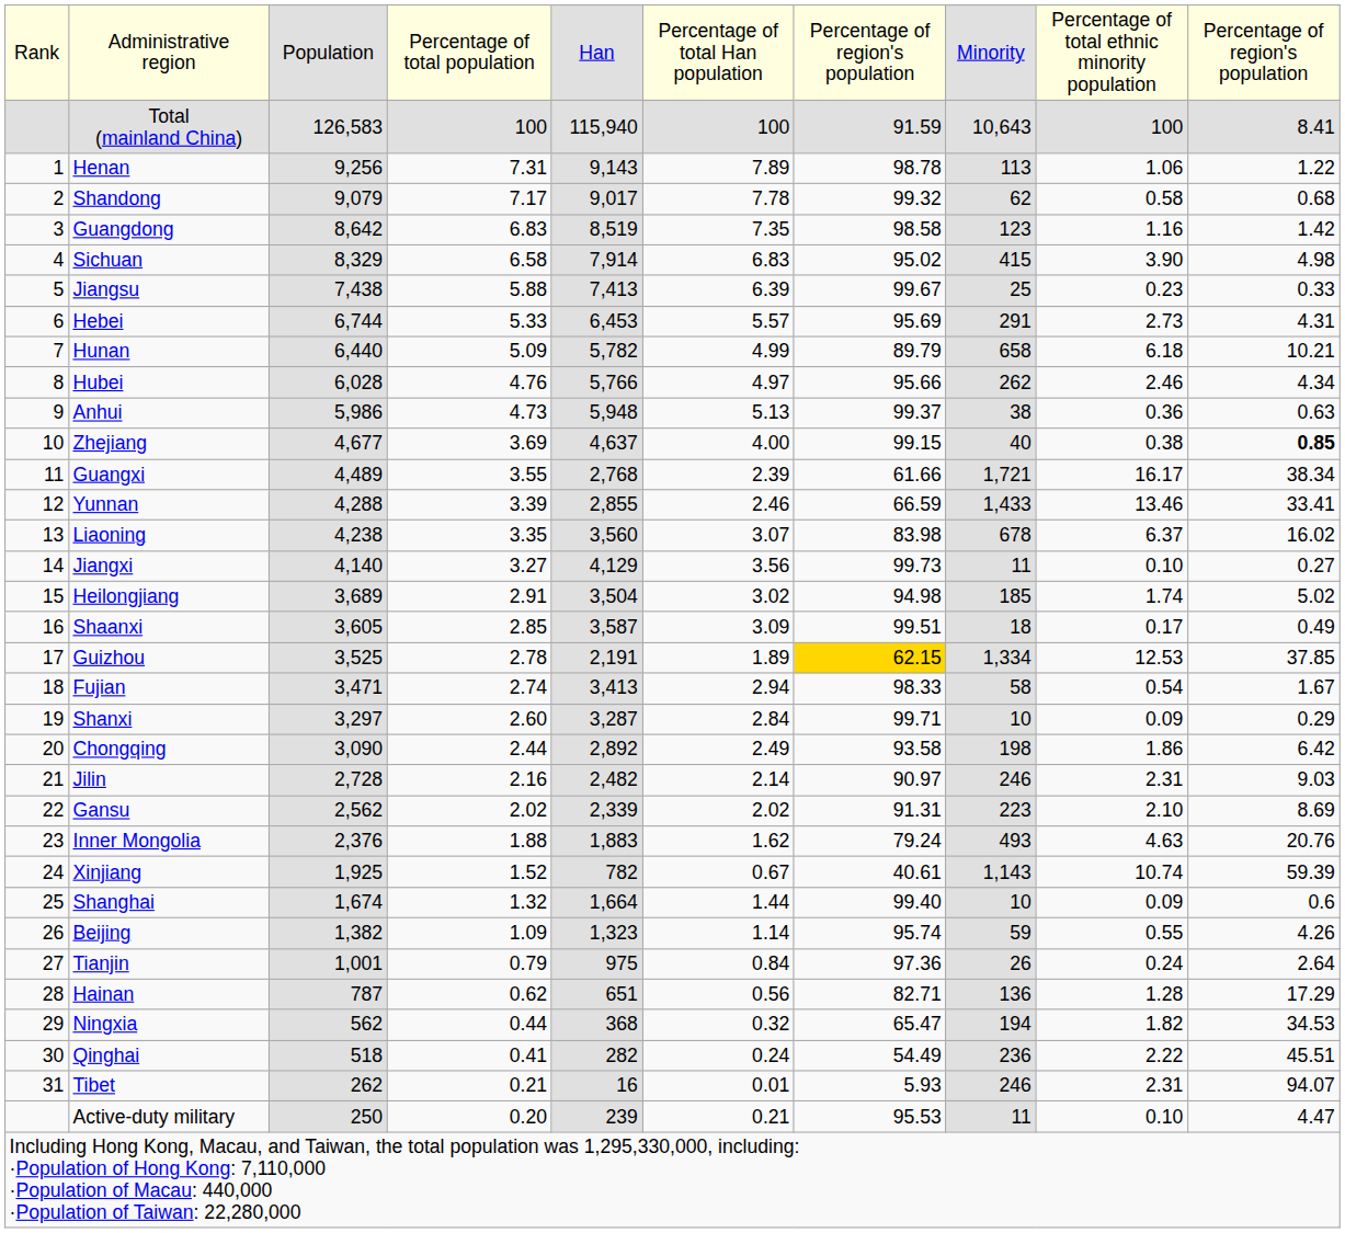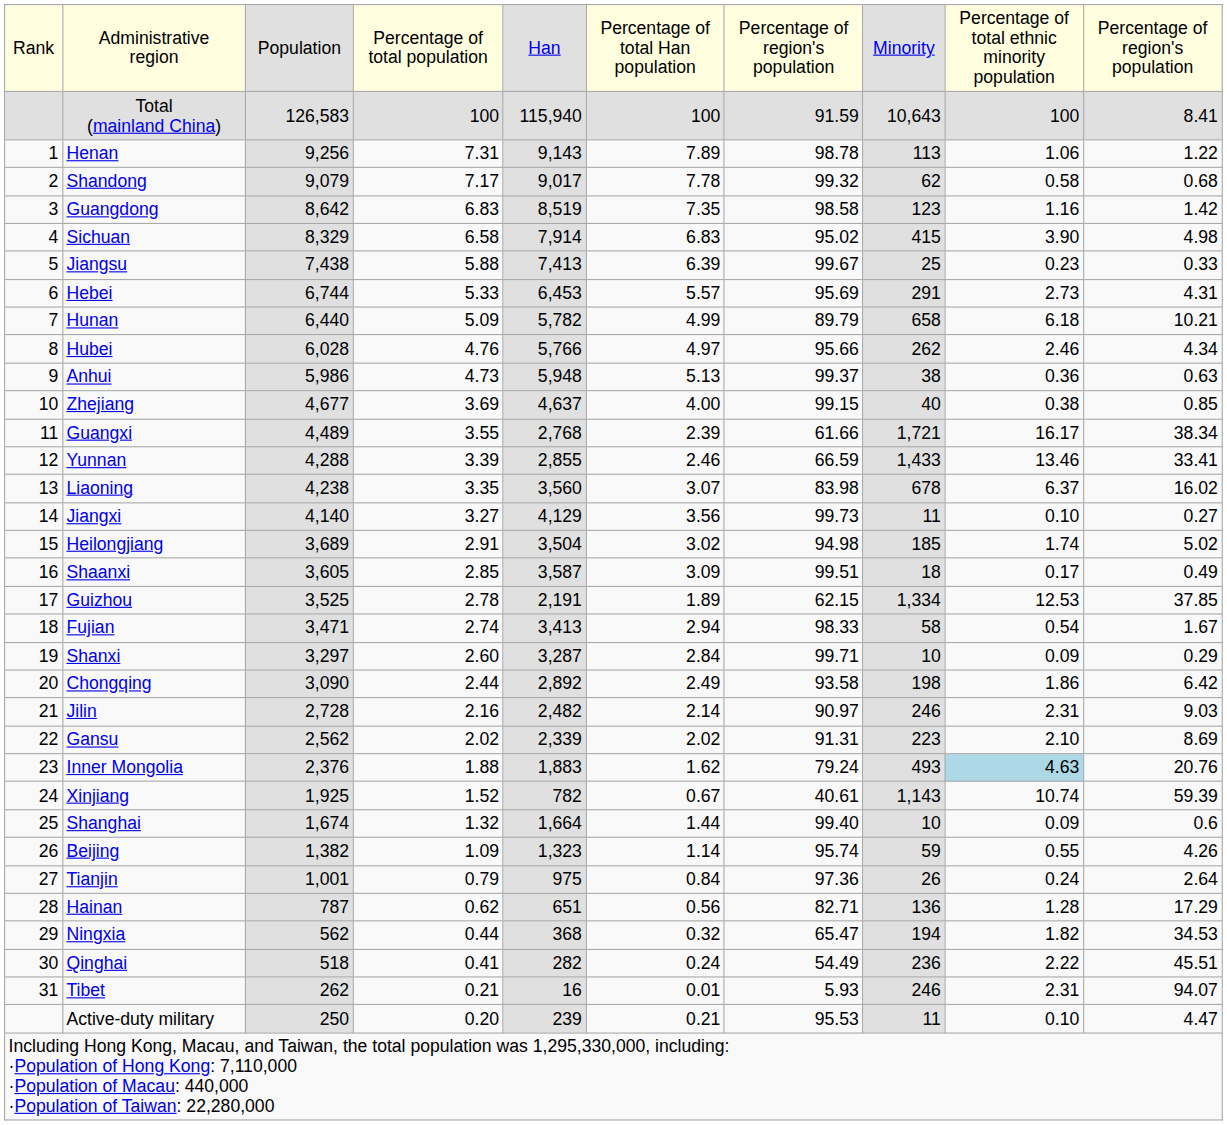Zhejiang | column 10: bold -> normal
Guizhou | column 7: gold background -> no background
Inner Mongolia | column 9: no background -> lightblue background
